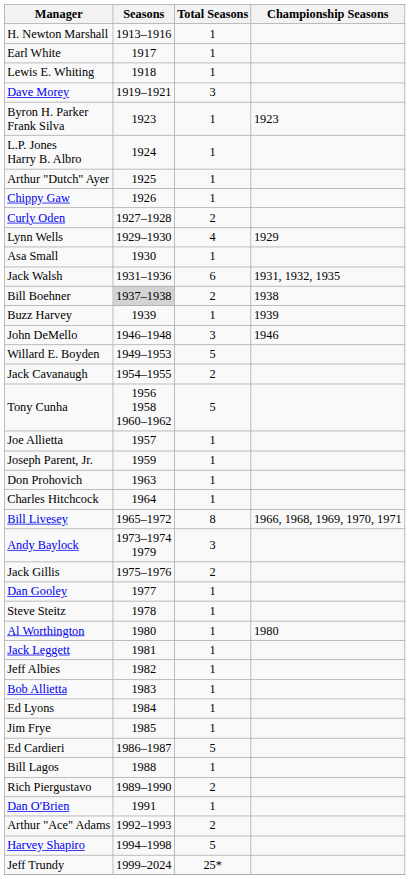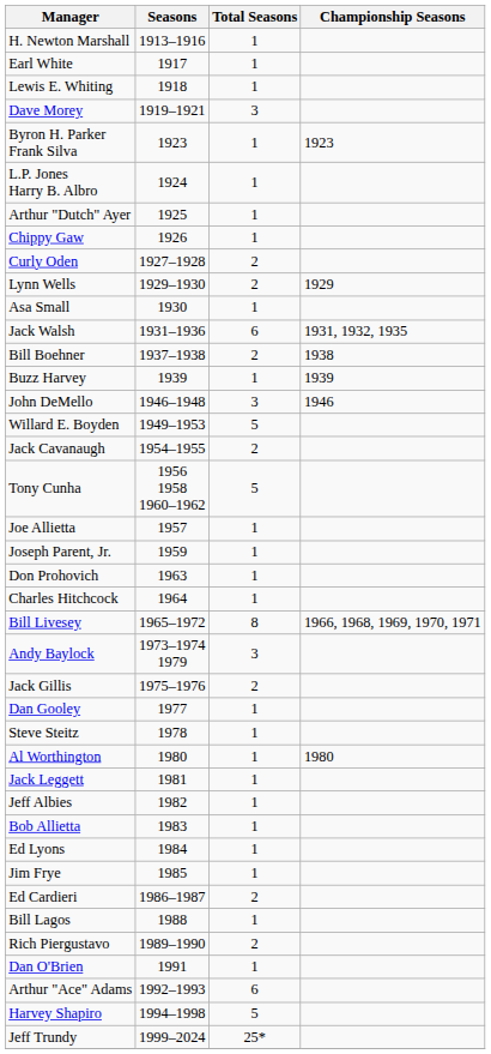Lynn Wells | Total Seasons: 4 -> 2
Bill Boehner | Seasons: lightgrey background -> no background
Ed Cardieri | Total Seasons: 5 -> 2
Arthur "Ace" Adams | Total Seasons: 2 -> 6
